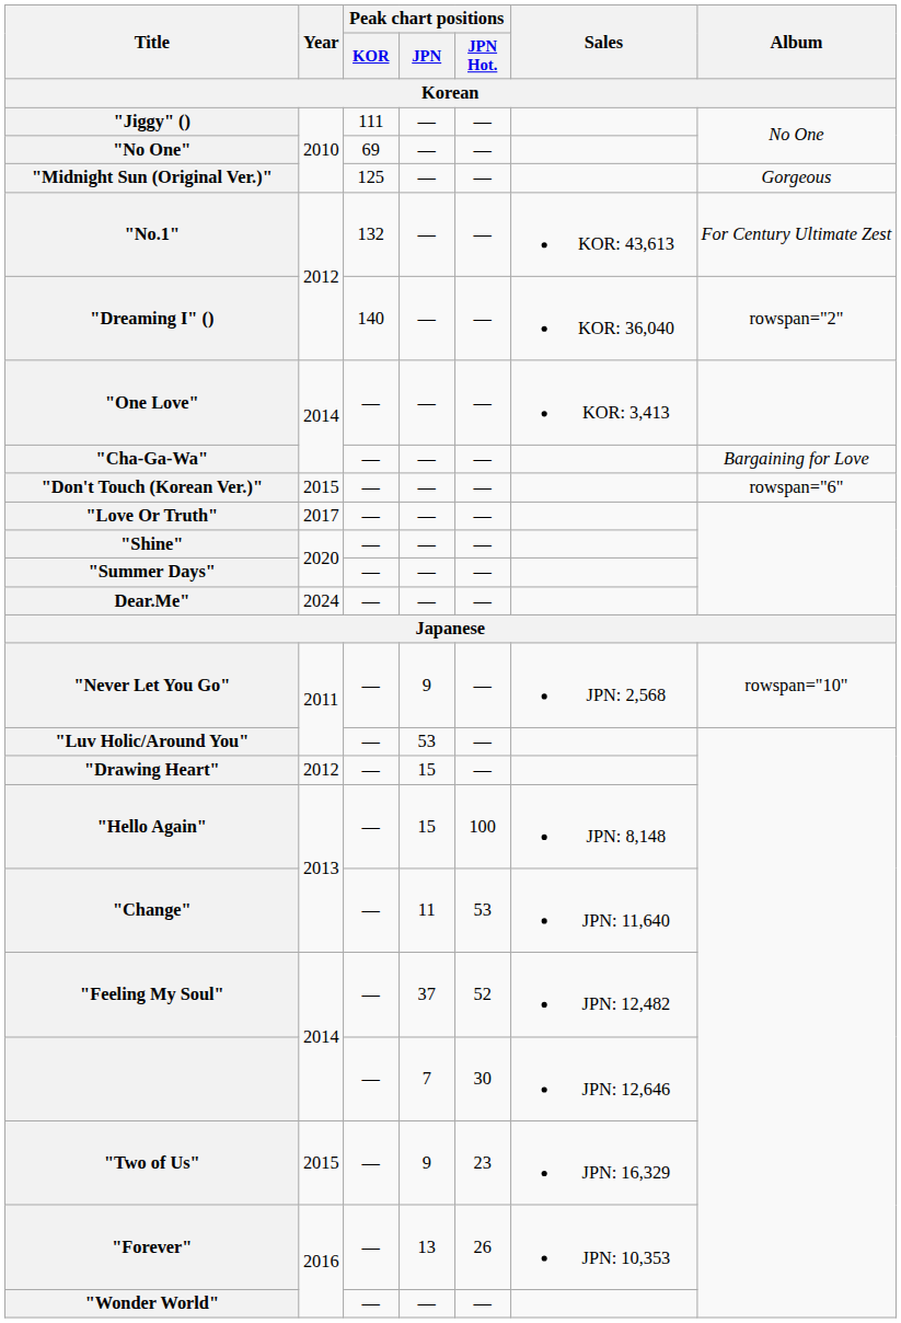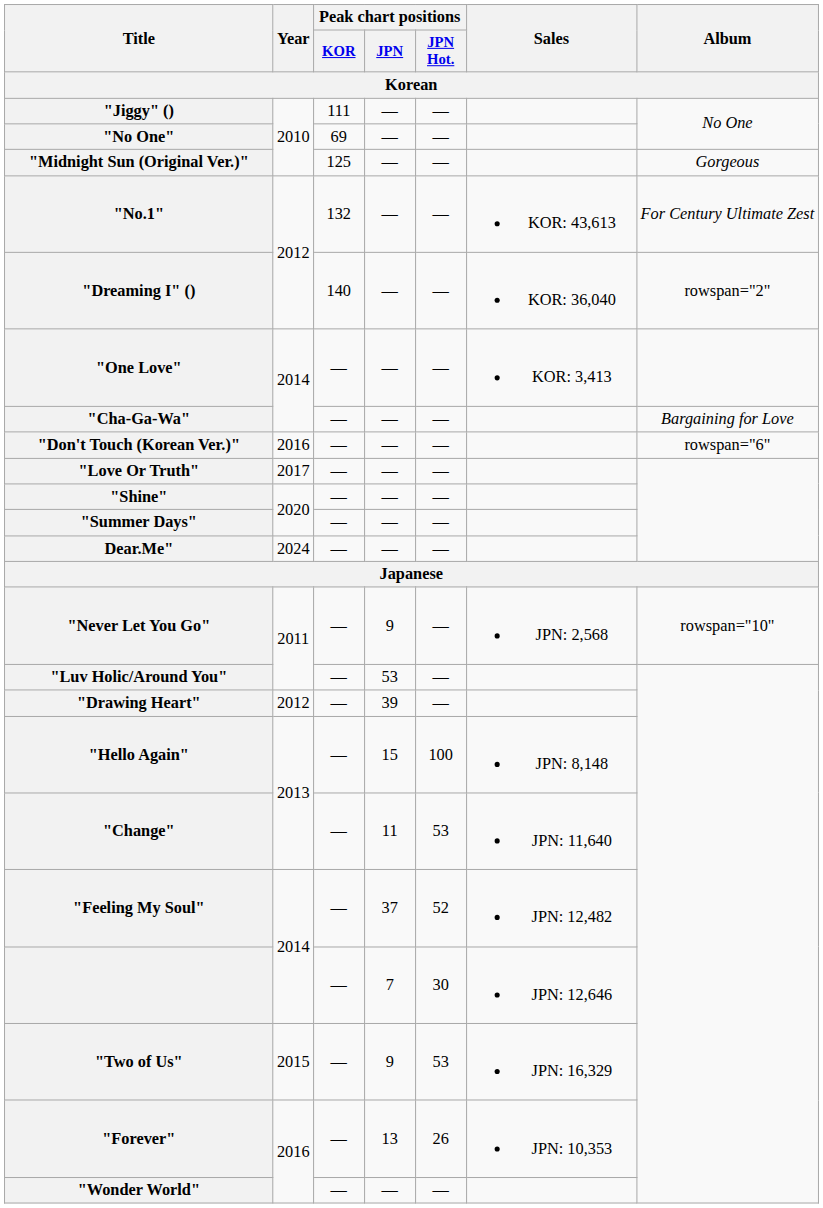"Don't Touch (Korean Ver.)" | Year: 2015 -> 2016
"Drawing Heart" | Peak chart positions / JPN: 15 -> 39
"Two of Us" | Peak chart positions / JPN Hot.: 23 -> 53
